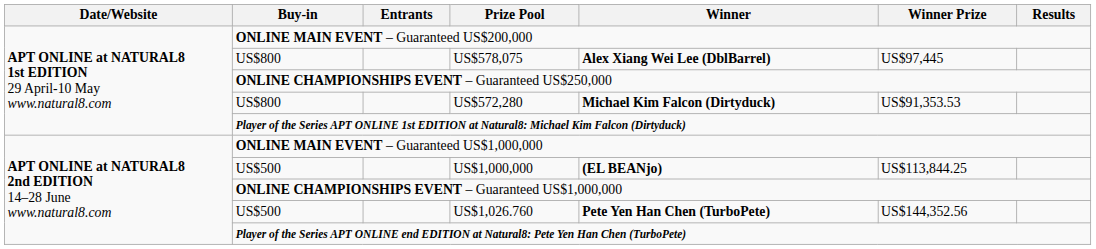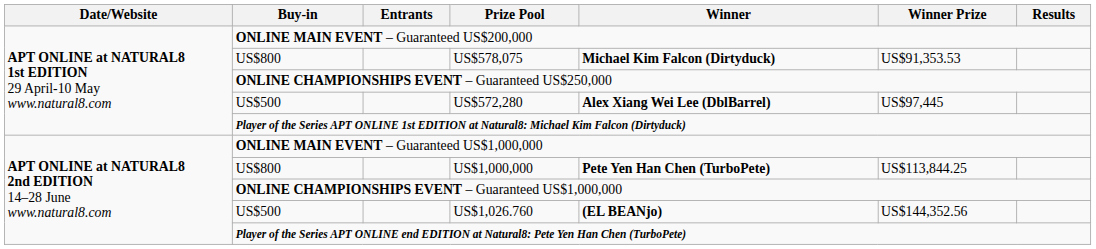US$578,075 | Winner: Alex Xiang Wei Lee (DblBarrel) -> Michael Kim Falcon (Dirtyduck)
US$578,075 | Winner Prize: US$97,445 -> US$91,353.53
US$572,280 | Buy-in: US$800 -> US$500
US$572,280 | Winner: Michael Kim Falcon (Dirtyduck) -> Alex Xiang Wei Lee (DblBarrel)
US$572,280 | Winner Prize: US$91,353.53 -> US$97,445
US$1,000,000 | Buy-in: US$500 -> US$800
US$1,000,000 | Winner: (EL BEANjo) -> Pete Yen Han Chen (TurboPete)
US$1,026.760 | Winner: Pete Yen Han Chen (TurboPete) -> (EL BEANjo)
